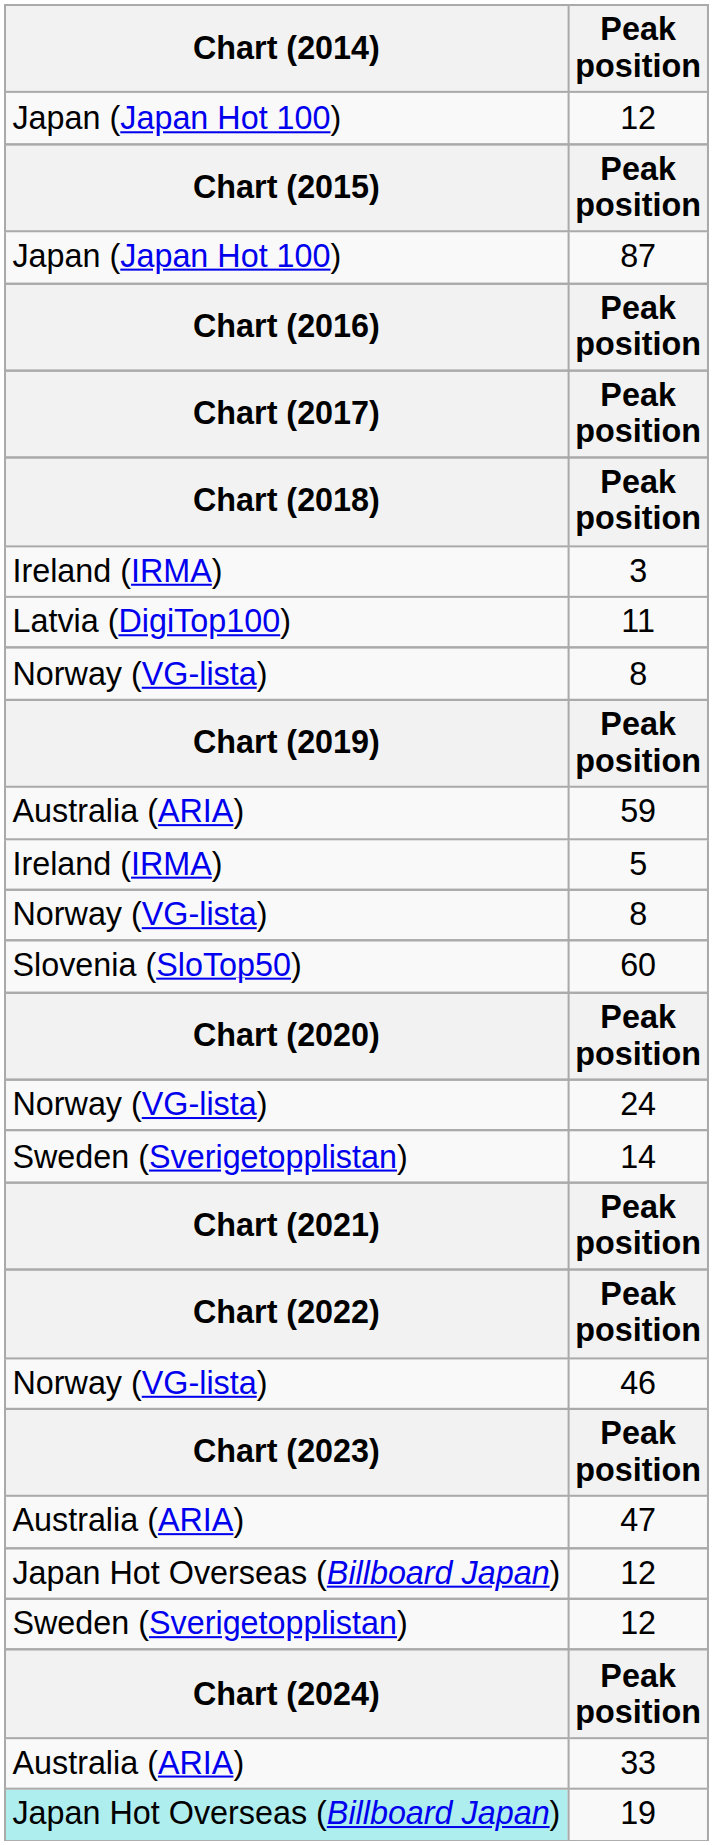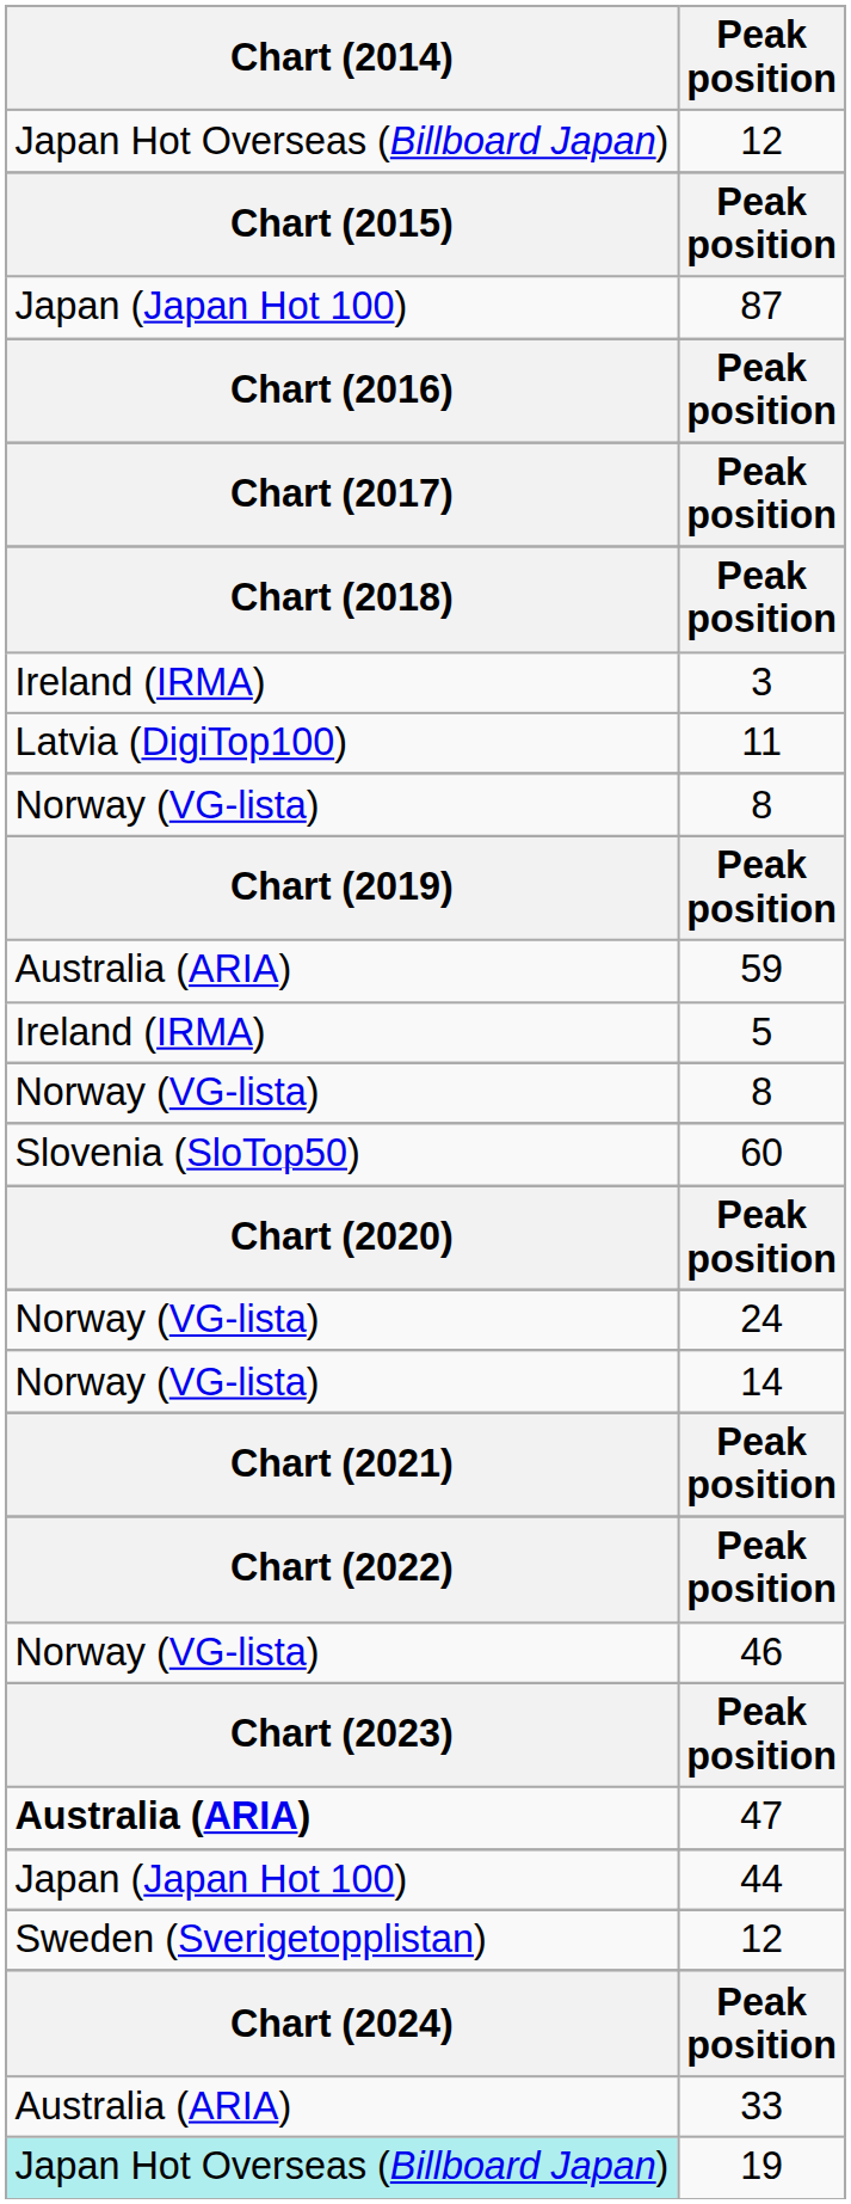row 2 | Chart (2014): Japan (Japan Hot 100) -> Japan Hot Overseas (Billboard Japan)
row 18 | Chart (2014): Sweden (Sverigetopplistan) -> Norway (VG-lista)
row 23 | Chart (2014): normal -> bold
row 24 | Chart (2014): Japan Hot Overseas (Billboard Japan) -> Japan (Japan Hot 100)
row 24 | Peak position: 12 -> 44
